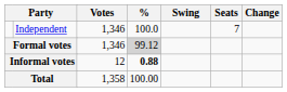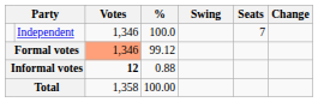Formal votes | Votes: no background -> lightsalmon background
Formal votes | %: lightgrey background -> no background
Informal votes | Votes: normal -> bold
Informal votes | %: bold -> normal
